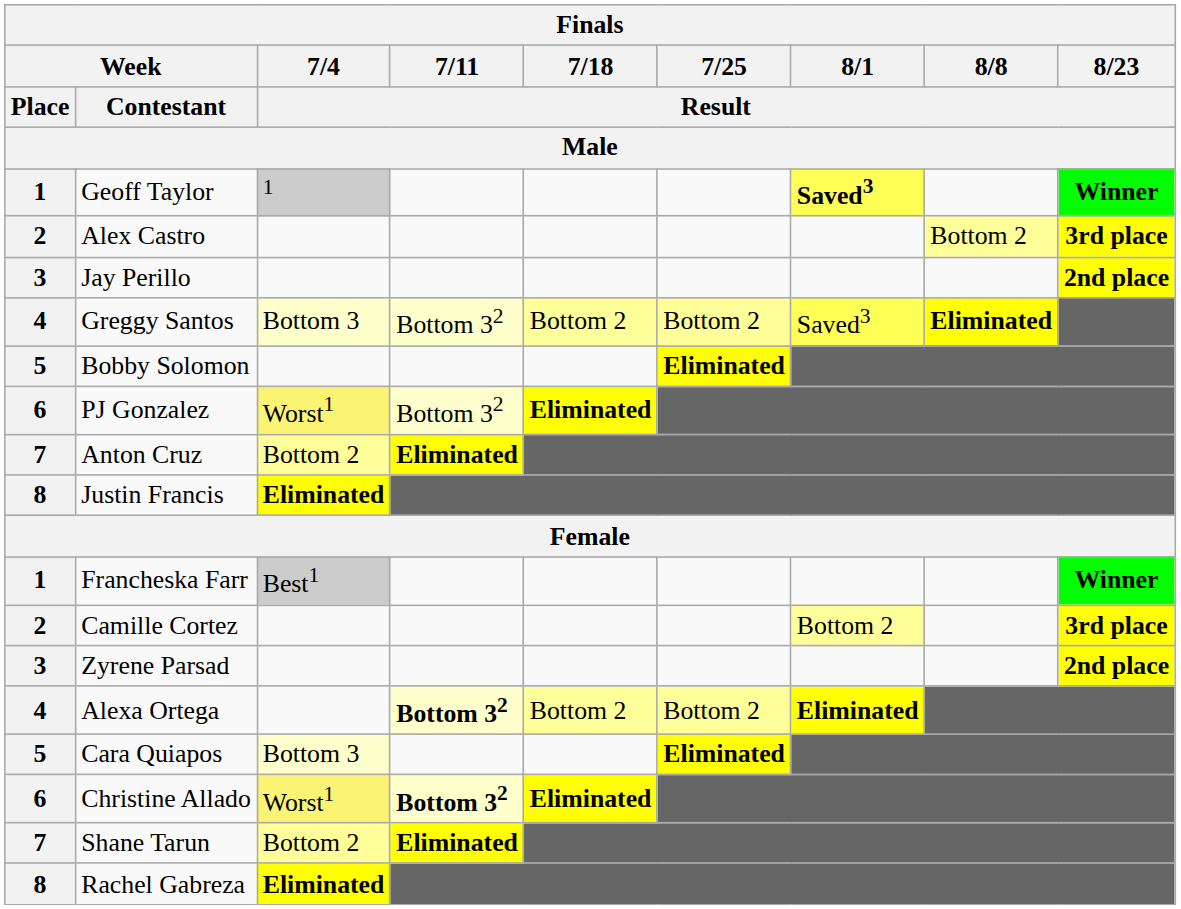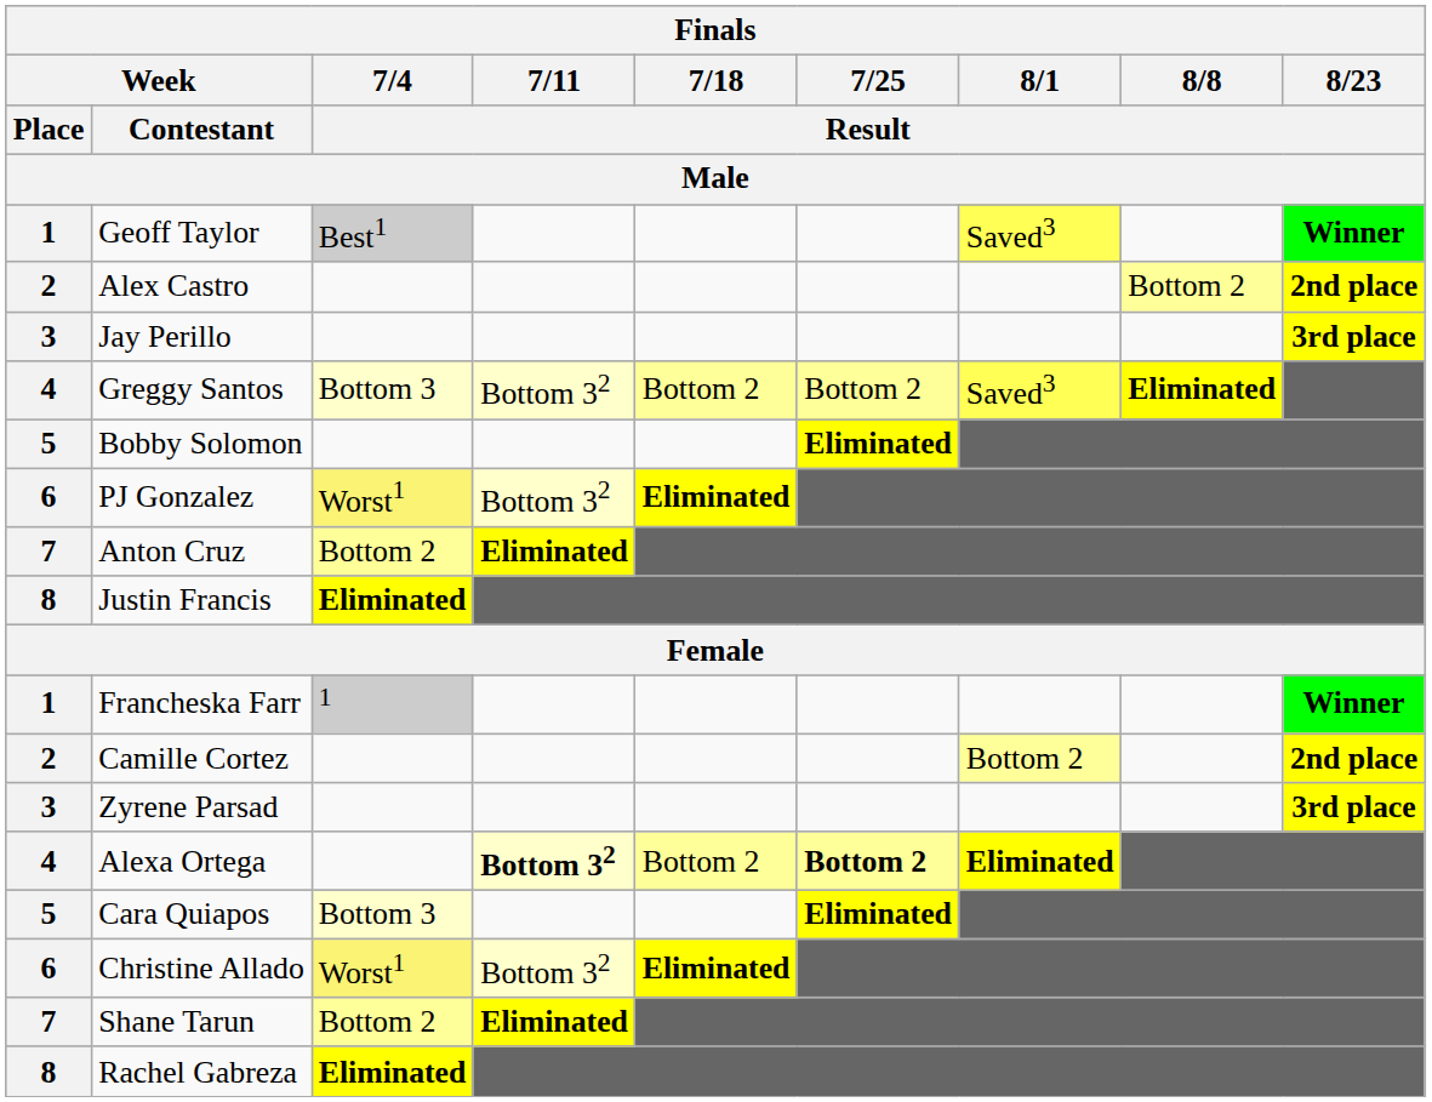Geoff Taylor | Finals / 7/4 / Result / Male: 1 -> Best1
Geoff Taylor | Finals / 8/1 / Result / Male: bold -> normal
Alex Castro | Finals / 8/23 / Result / Male: 3rd place -> 2nd place
Jay Perillo | Finals / 8/23 / Result / Male: 2nd place -> 3rd place
Francheska Farr | Finals / 7/4 / Result / Male: Best1 -> 1
Camille Cortez | Finals / 8/23 / Result / Male: 3rd place -> 2nd place
Zyrene Parsad | Finals / 8/23 / Result / Male: 2nd place -> 3rd place
Alexa Ortega | Finals / 7/25 / Result / Male: normal -> bold
Christine Allado | Finals / 7/11 / Result / Male: bold -> normal
